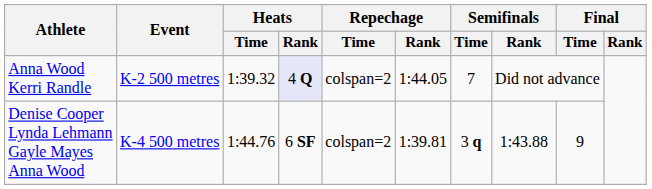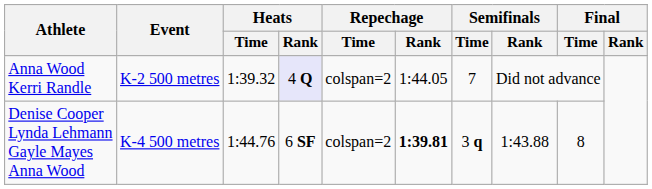Denise Cooper Lynda Lehmann Gayle Mayes Anna Wood | Repechage / Rank: normal -> bold
Denise Cooper Lynda Lehmann Gayle Mayes Anna Wood | Final / Time: 9 -> 8
